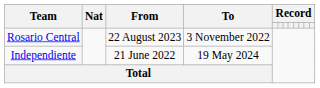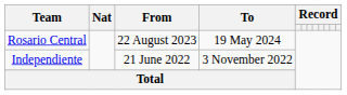Rosario Central | To: 3 November 2022 -> 19 May 2024
Independiente | To: 19 May 2024 -> 3 November 2022
